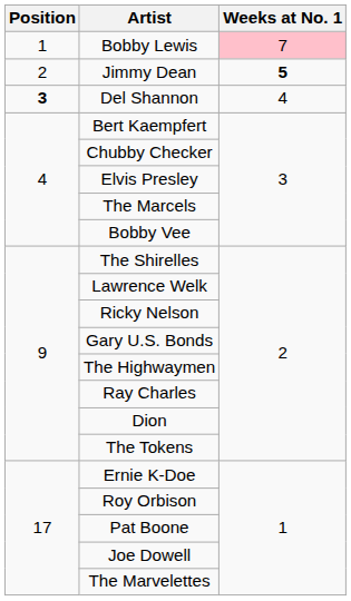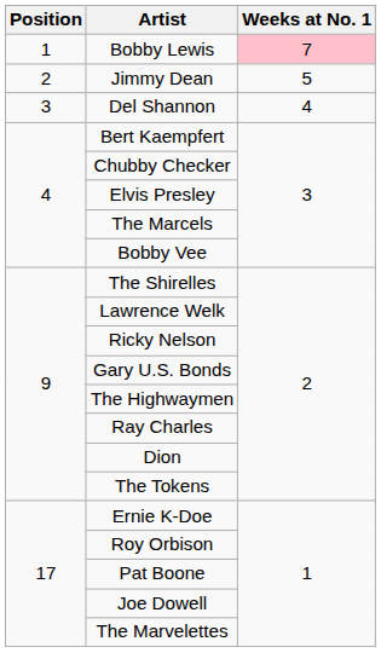Jimmy Dean | Weeks at No. 1: bold -> normal
Del Shannon | Position: bold -> normal
